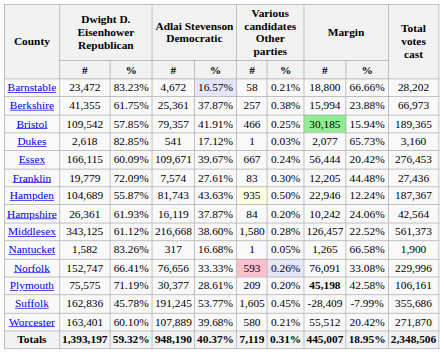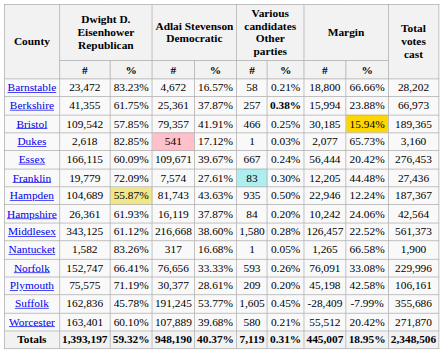Barnstable | Adlai Stevenson Democratic / %: lavender background -> no background
Berkshire | Various candidates Other parties / %: normal -> bold
Bristol | Margin / #: lightgreen background -> no background
Bristol | Margin / %: no background -> gold background
Dukes | Adlai Stevenson Democratic / #: no background -> pink background
Franklin | Various candidates Other parties / #: no background -> paleturquoise background
Hampden | Dwight D. Eisenhower Republican / %: no background -> khaki background
Hampden | Various candidates Other parties / #: lightyellow background -> no background
Norfolk | Various candidates Other parties / #: pink background -> no background
Norfolk | Various candidates Other parties / %: lavender background -> no background
Plymouth | Margin / #: bold -> normal
